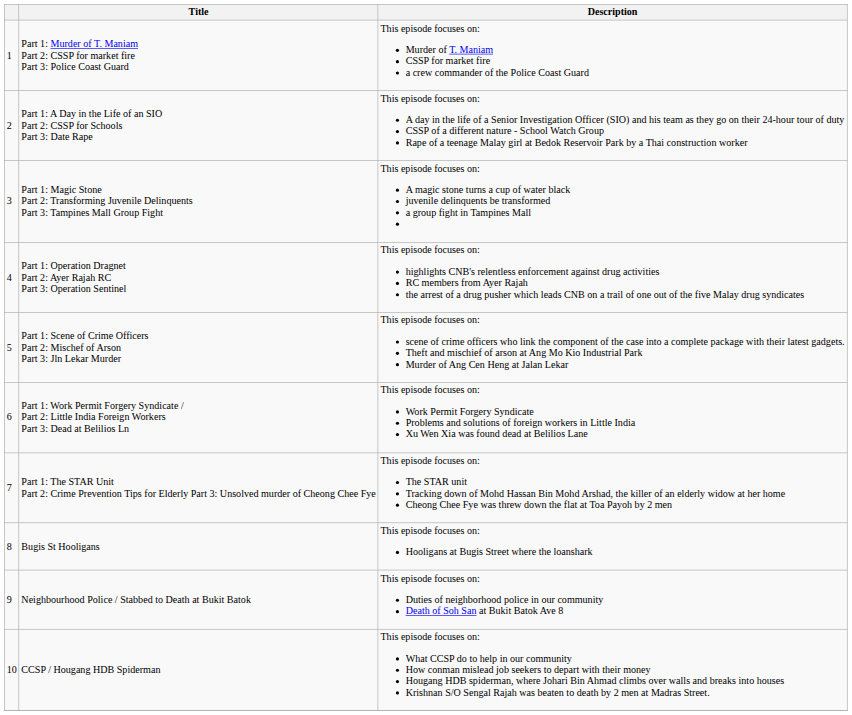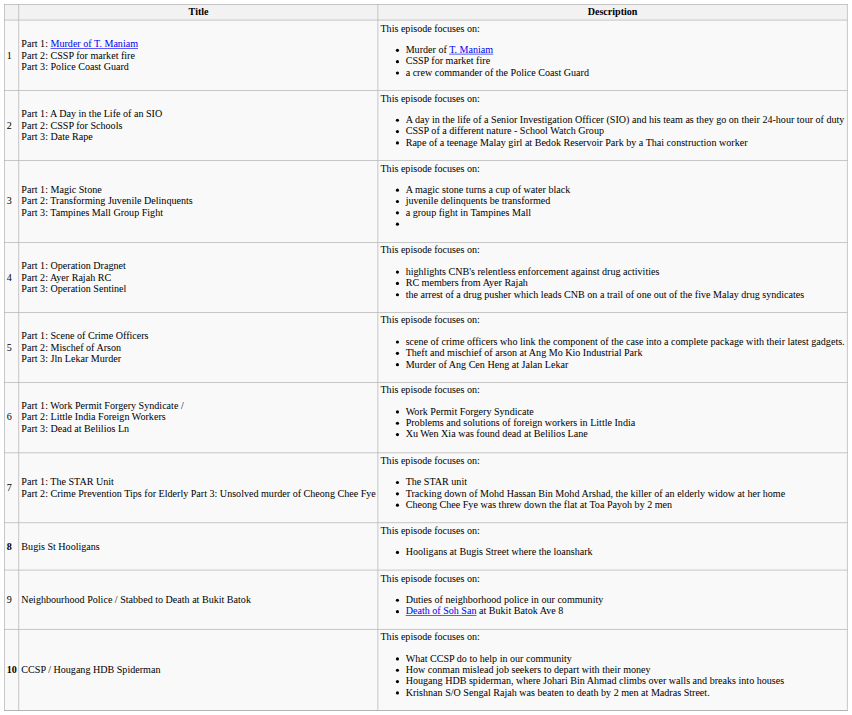Bugis St Hooligans | column 1: normal -> bold
CCSP / Hougang HDB Spiderman | column 1: normal -> bold
